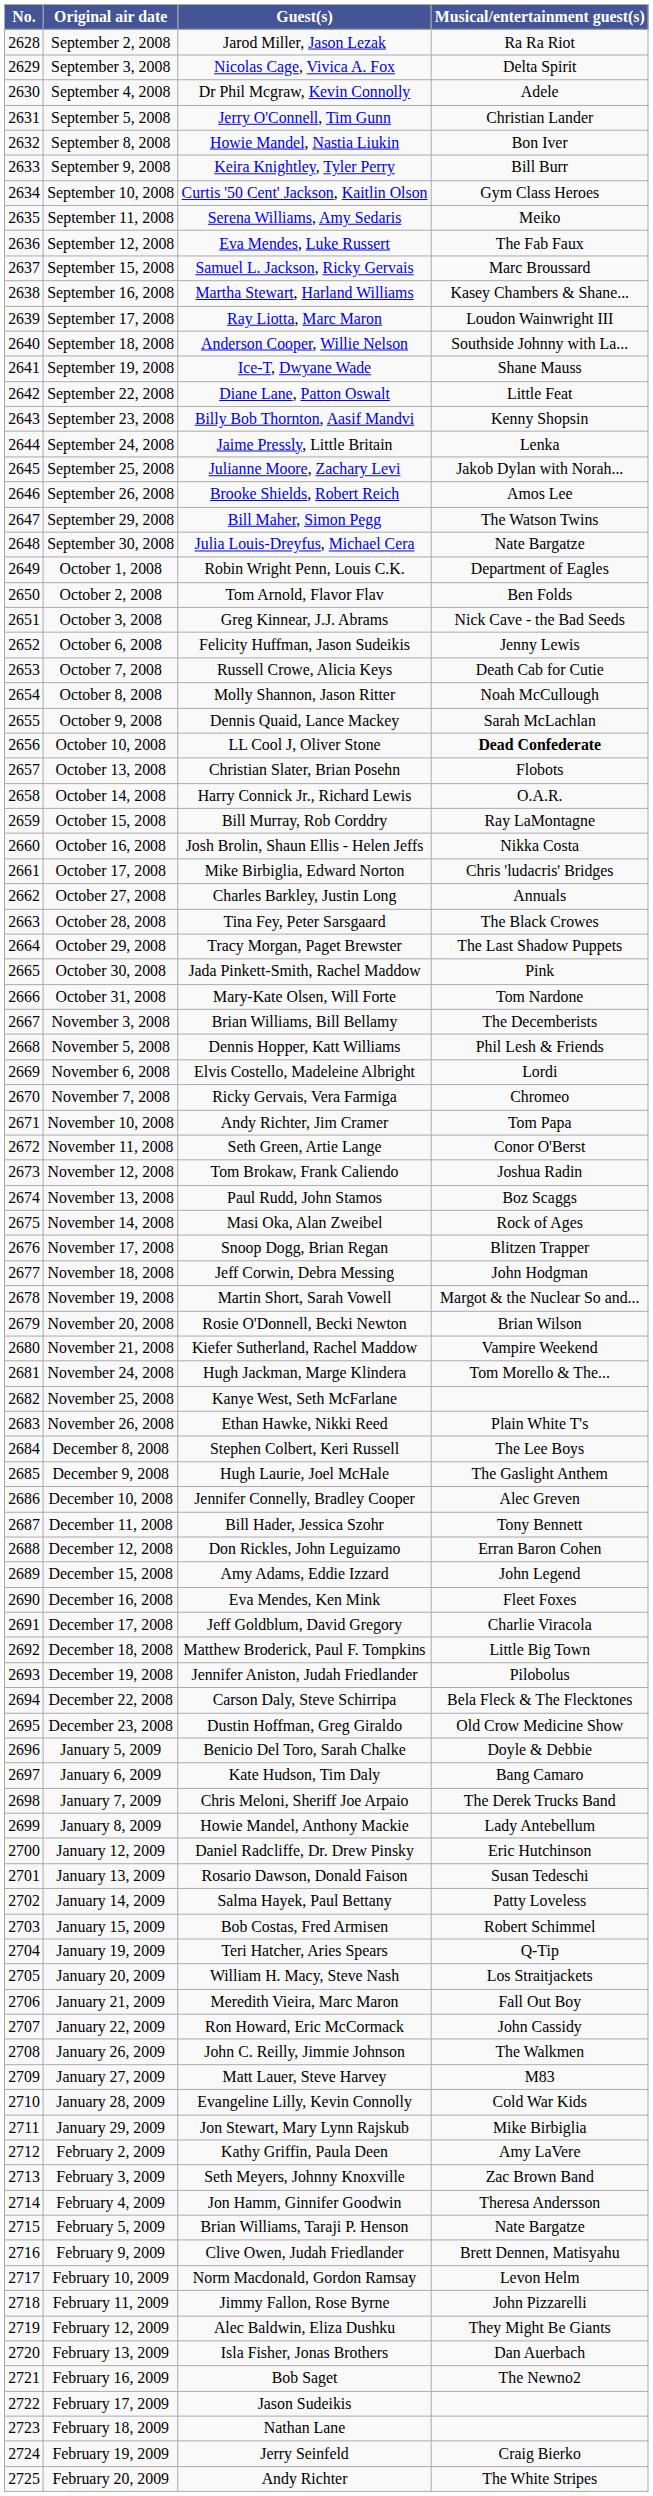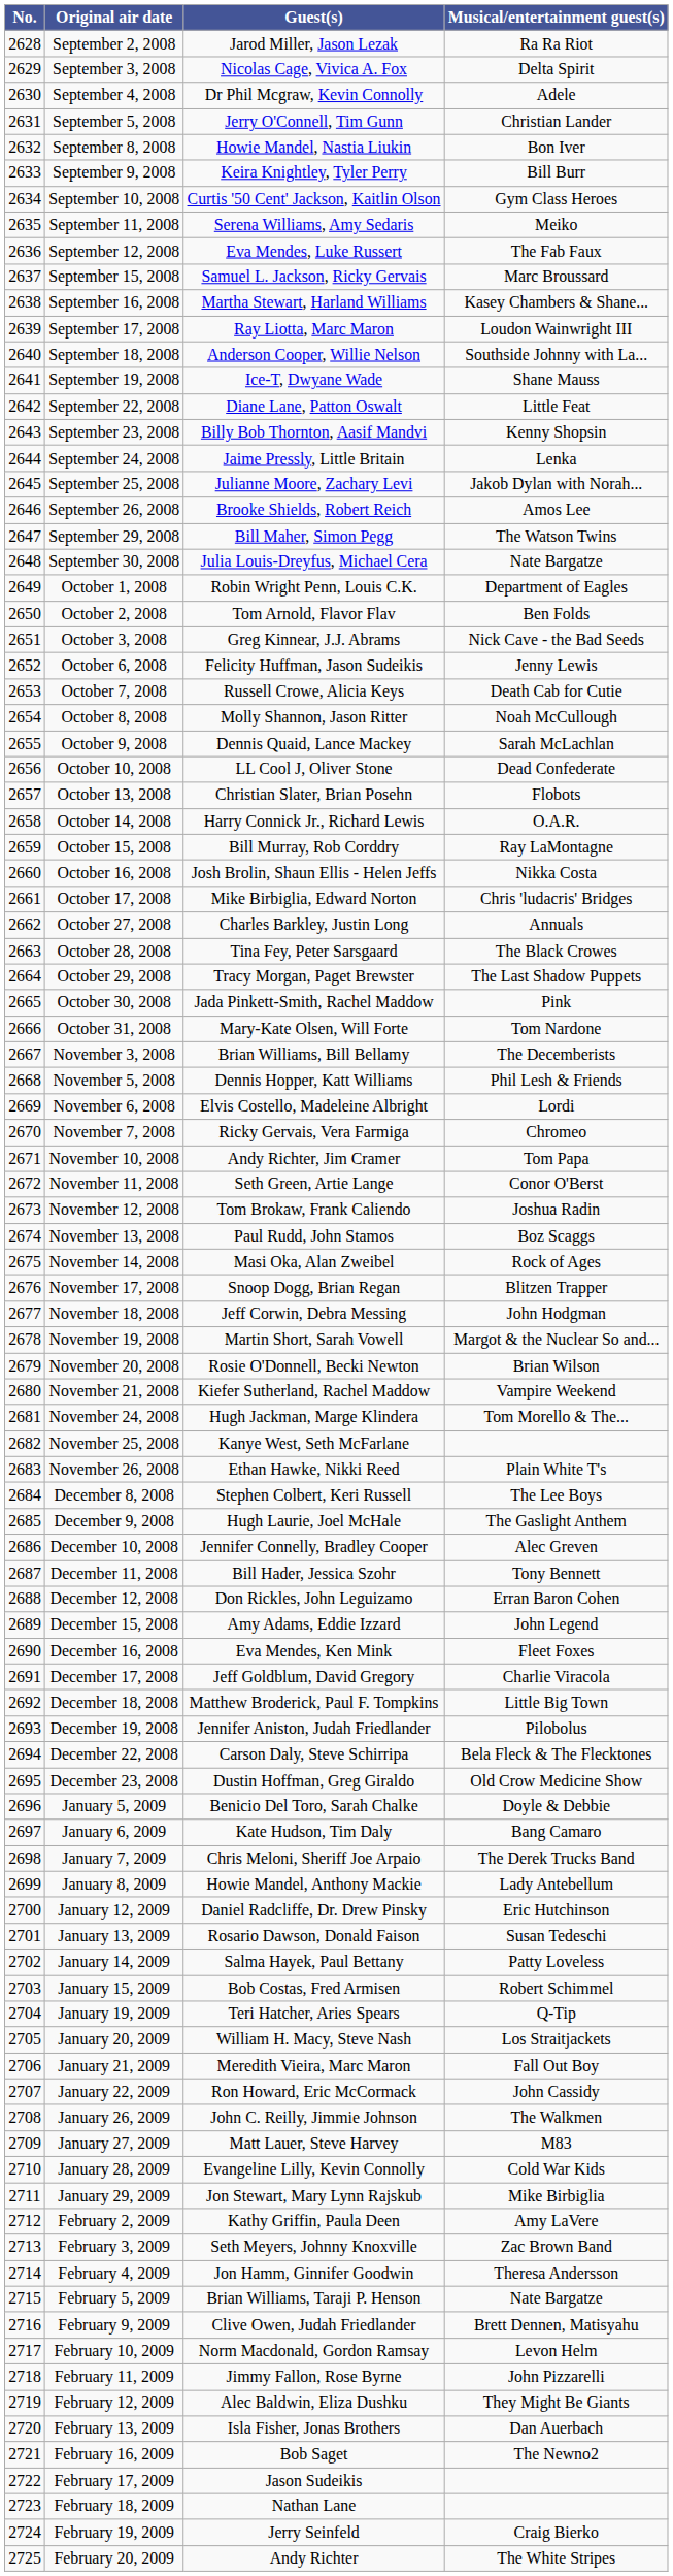October 10, 2008 | Musical/entertainment guest(s): bold -> normal
